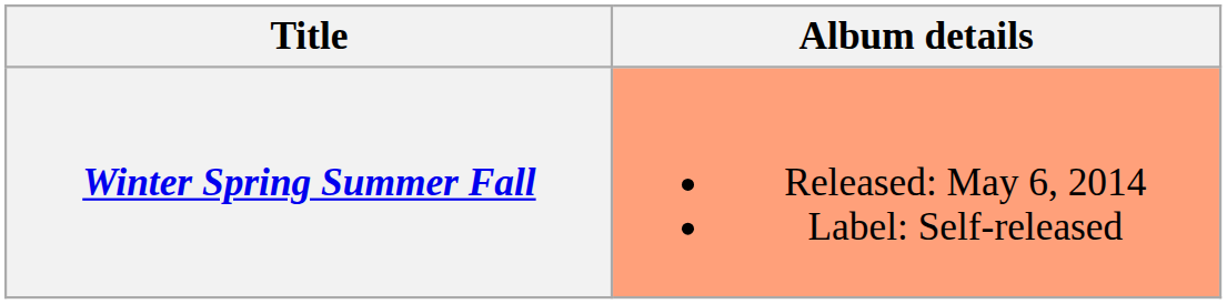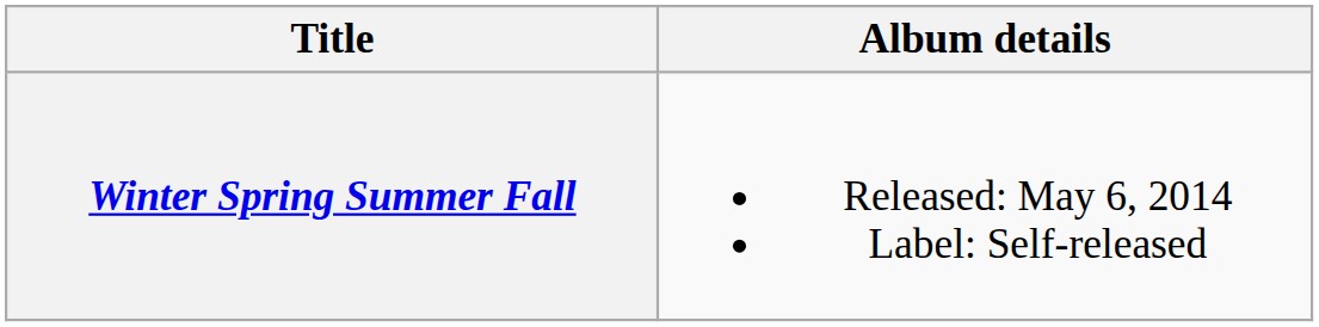Winter Spring Summer Fall | Album details: lightsalmon background -> no background
